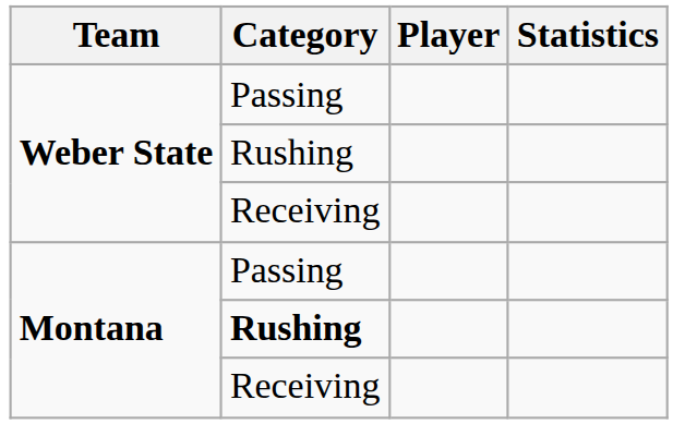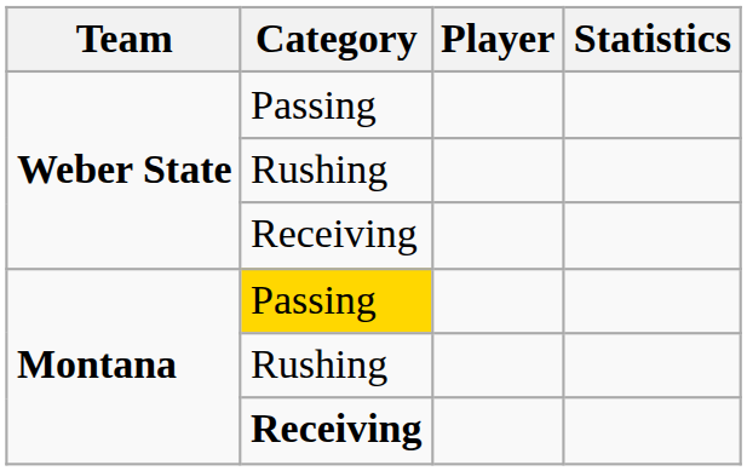Montana / Passing | Category: no background -> gold background
Montana / Rushing | Category: bold -> normal
Montana / Receiving | Category: normal -> bold
